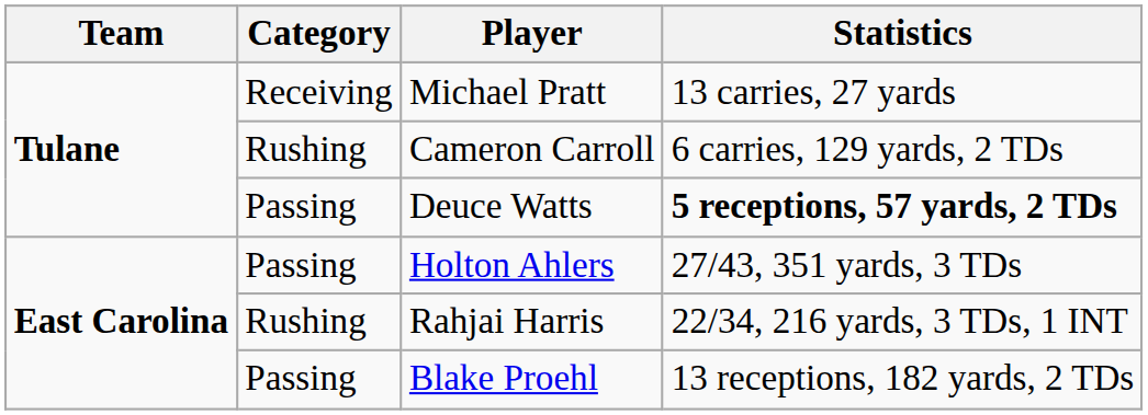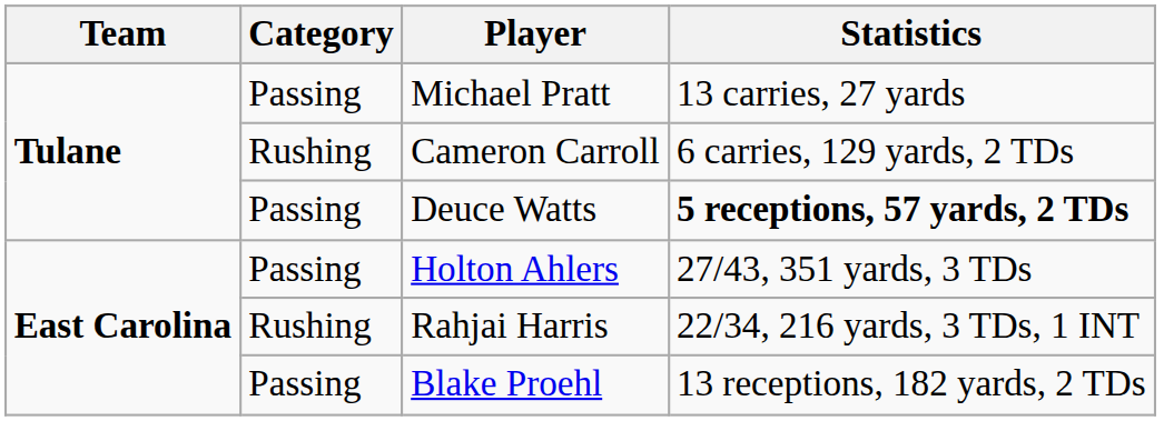Michael Pratt | Category: Receiving -> Passing
